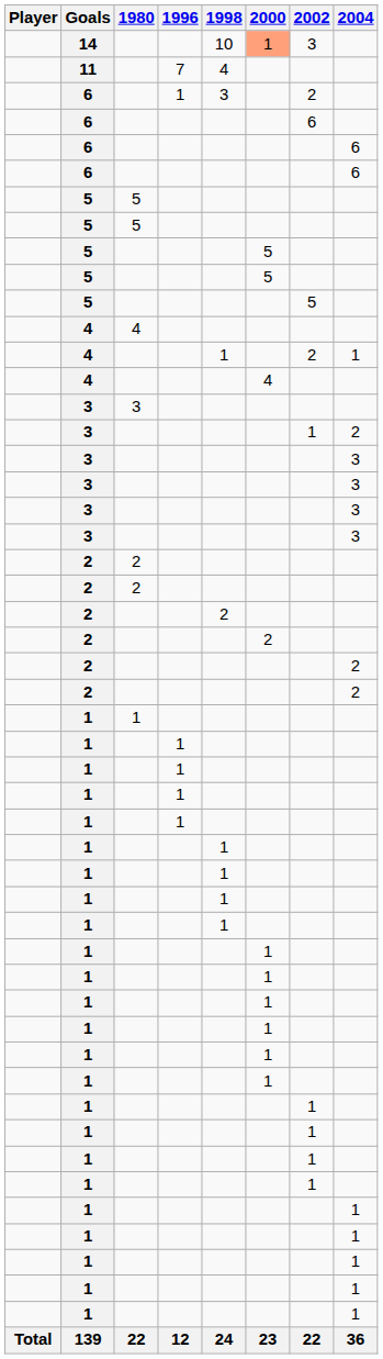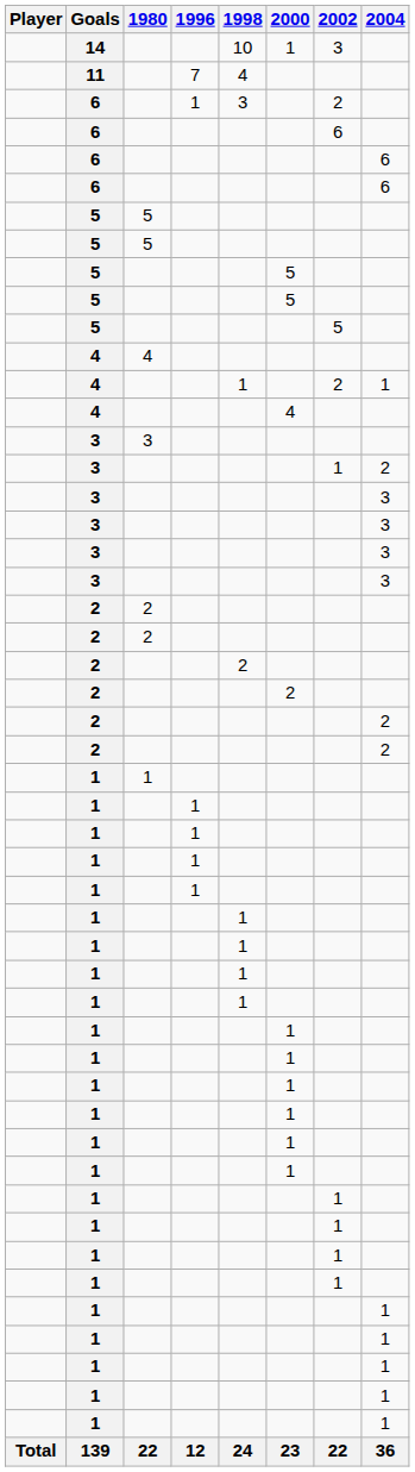14 | 2000: lightsalmon background -> no background
